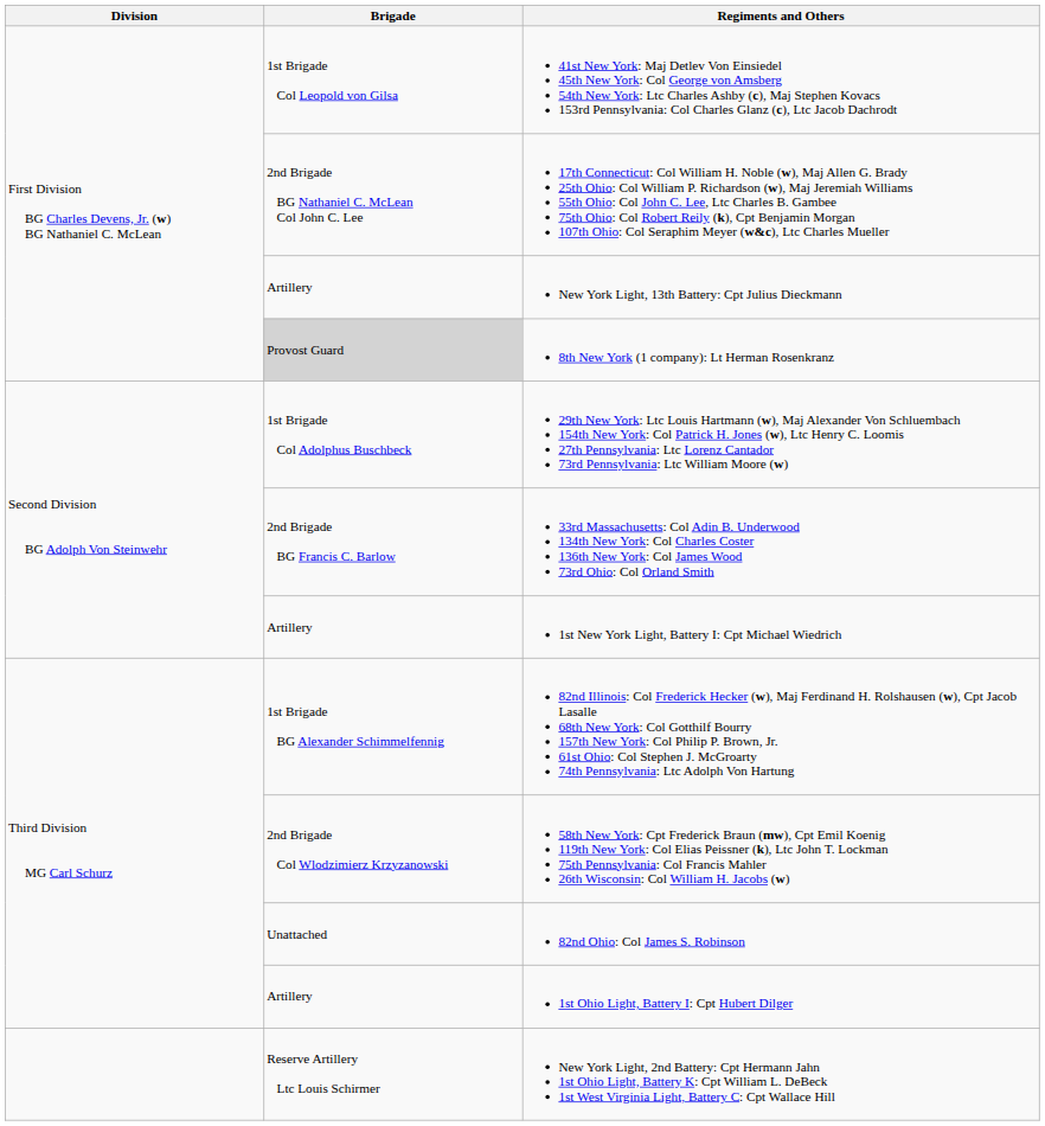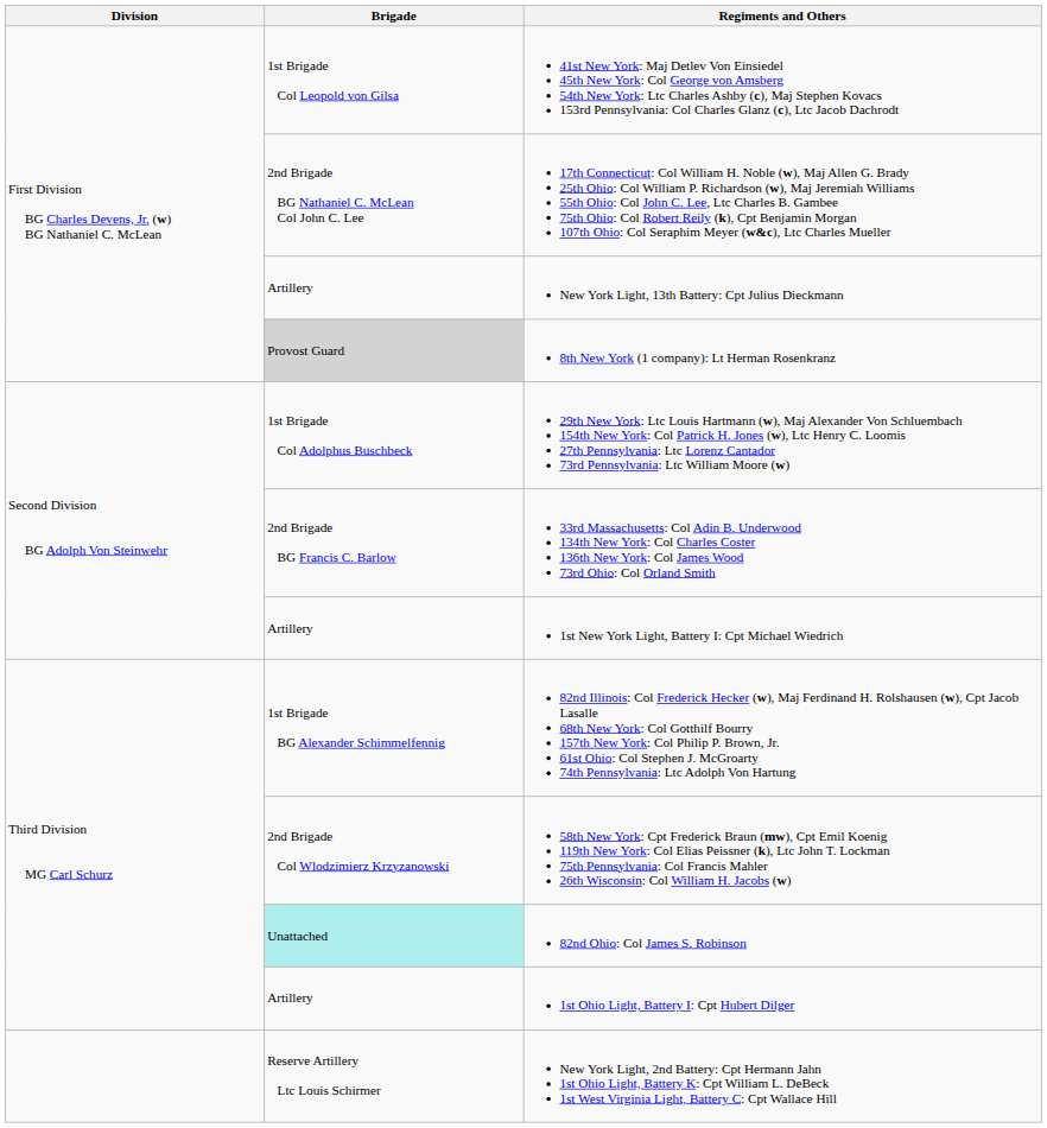82nd Ohio: Col James S. Robinson | Brigade: no background -> paleturquoise background
